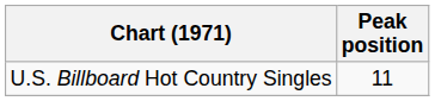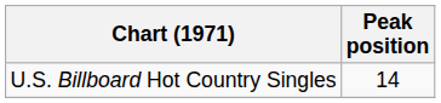U.S. Billboard Hot Country Singles | Peak position: 11 -> 14
